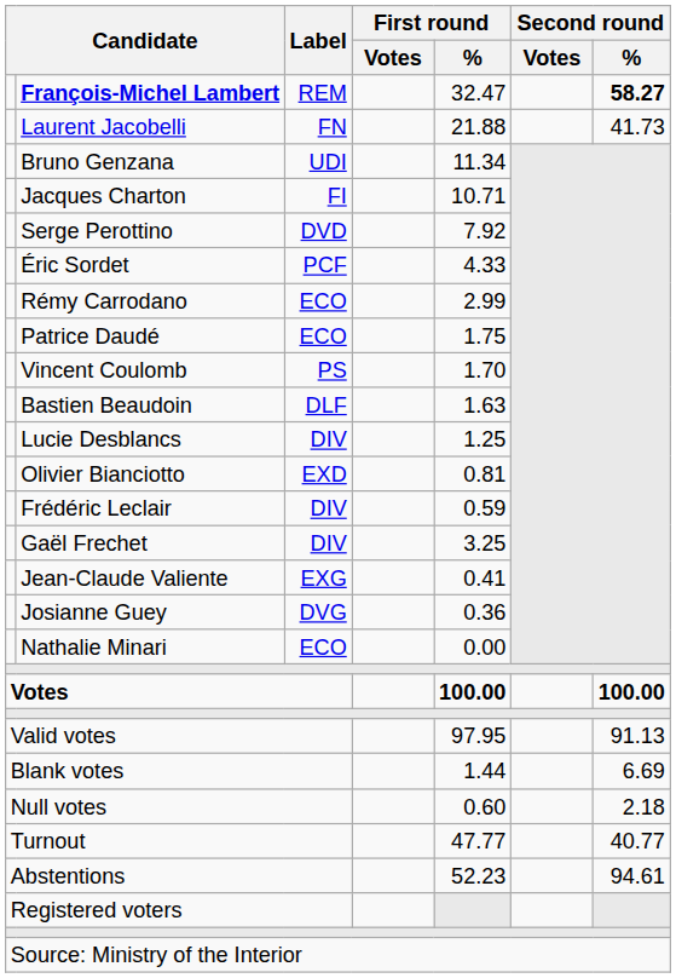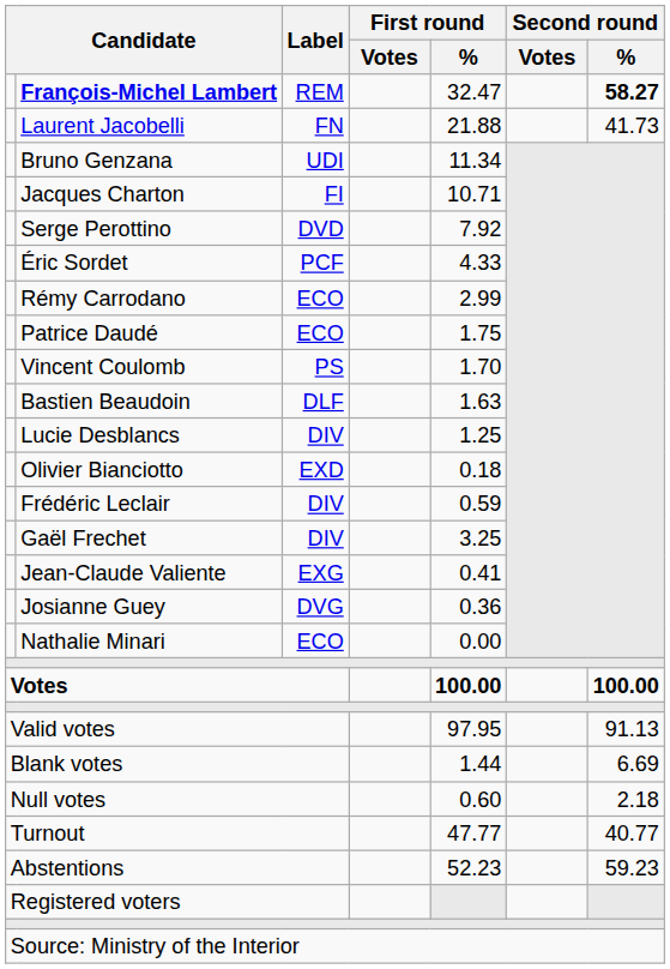Olivier Bianciotto | First round / %: 0.81 -> 0.18
Abstentions | Second round / %: 94.61 -> 59.23
